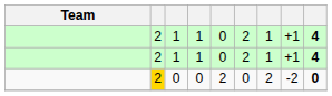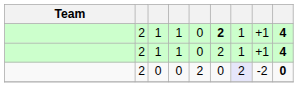row 2 | column 6: normal -> bold
row 4 | column 2: gold background -> no background
row 4 | column 7: no background -> lavender background
